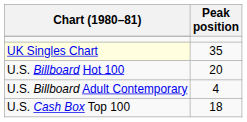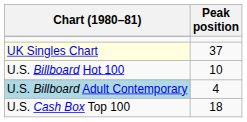row 3 | Peak position: 35 -> 37
row 4 | Peak position: 20 -> 10
row 5 | Chart (1980–81): no background -> lightblue background
